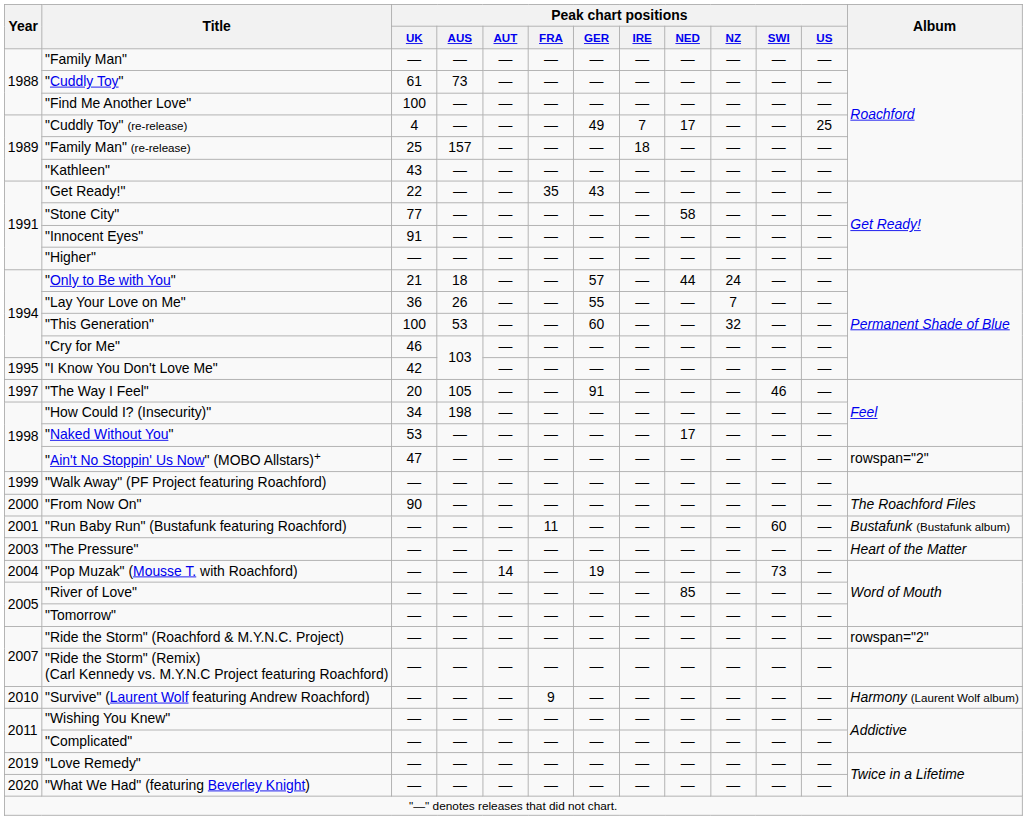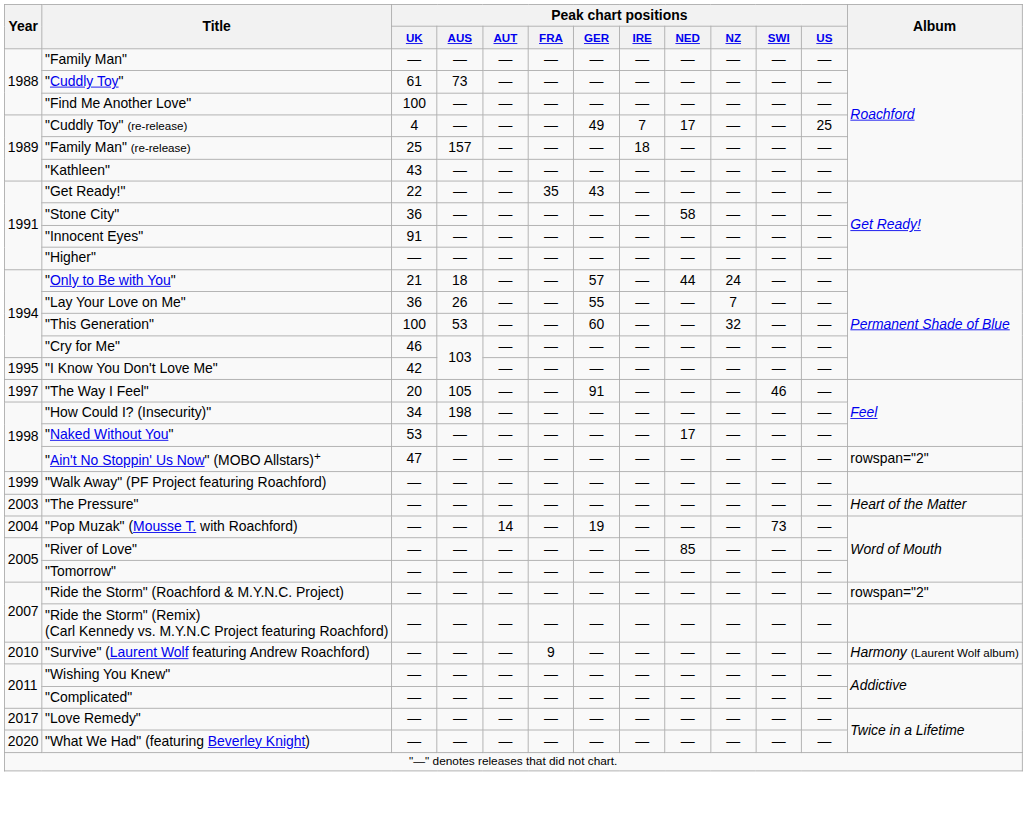"Stone City" | Peak chart positions / UK: 77 -> 36
- row: 2000 | "From Now On" | 90 | — | — | — | — | — | — | — | — | — | The Roachford Files
- row: 2001 | "Run Baby Run" (Bustafunk featuring Roachford) | — | — | — | 11 | — | — | — | — | 60 | — | Bustafunk (Bustafunk album)
"Love Remedy" | Year: 2019 -> 2017
